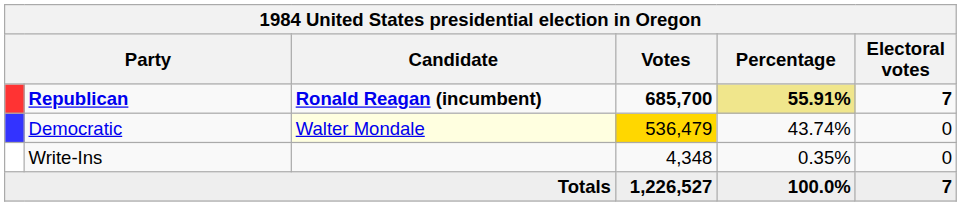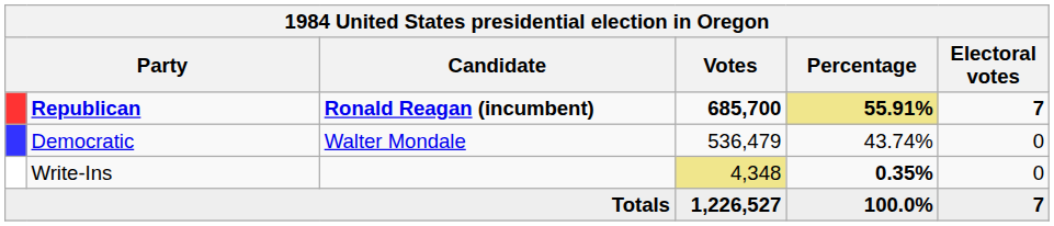Democratic | Candidate: lightyellow background -> no background
Democratic | Votes: gold background -> no background
Write-Ins | Votes: no background -> khaki background
Write-Ins | Percentage: normal -> bold
